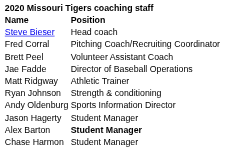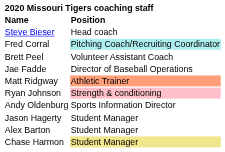Fred Corral | Position: no background -> paleturquoise background
Matt Ridgway | Position: no background -> lightsalmon background
Ryan Johnson | Position: no background -> pink background
Alex Barton | Position: bold -> normal
Chase Harmon | Position: no background -> khaki background
